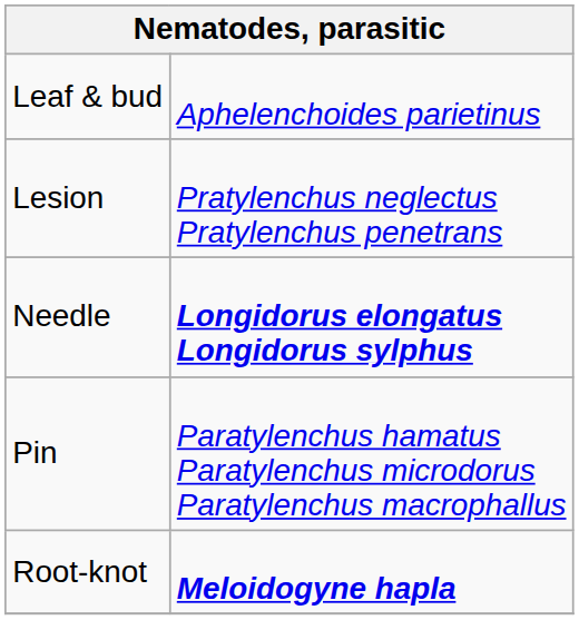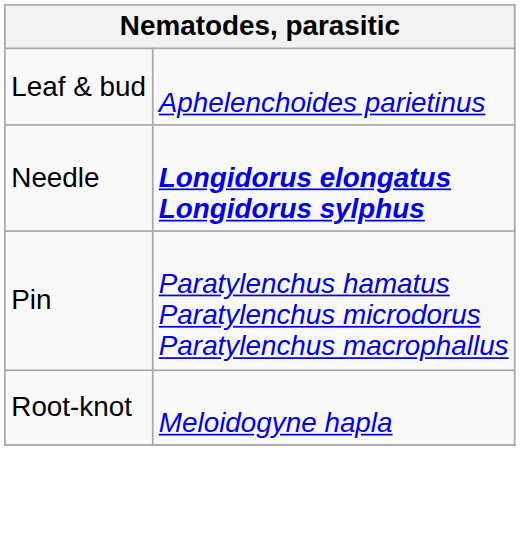- row: Lesion | Pratylenchus neglectus Pratylenchus penetrans
Root-knot | column 2: bold -> normal
